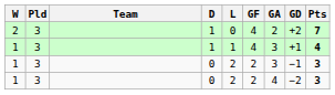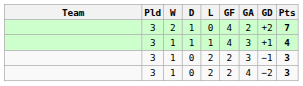columns swapped: Team <-> W
